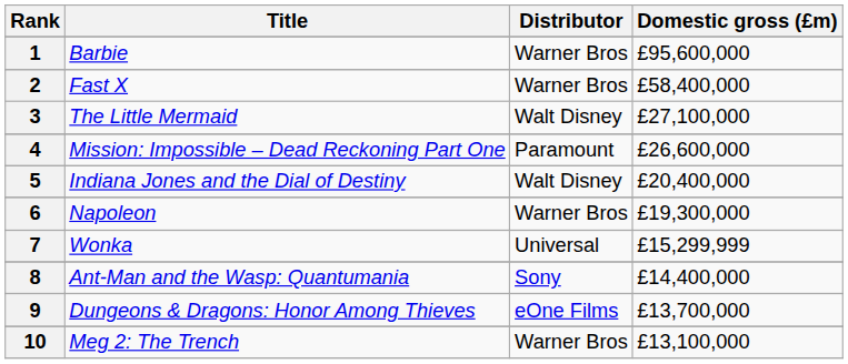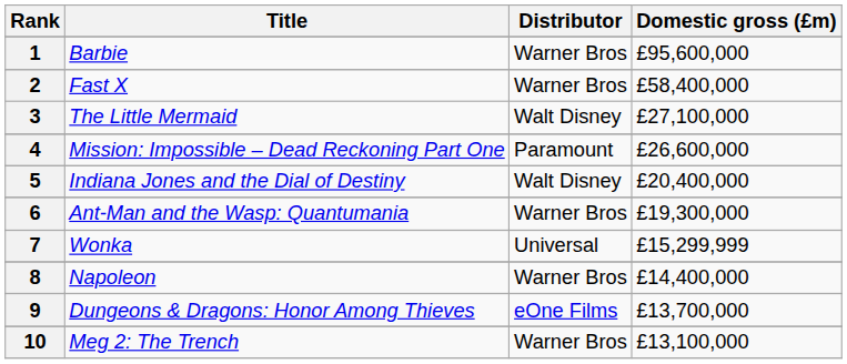6 | Title: Napoleon -> Ant-Man and the Wasp: Quantumania
8 | Title: Ant-Man and the Wasp: Quantumania -> Napoleon
8 | Distributor: Sony -> Warner Bros
